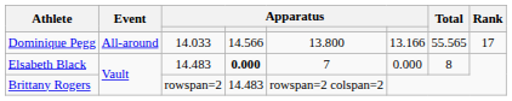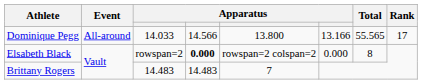Elsabeth Black | column 3: 14.483 -> rowspan=2
Elsabeth Black | column 5: 7 -> rowspan=2 colspan=2
Brittany Rogers | column 3: rowspan=2 -> 14.483
Brittany Rogers | column 5: rowspan=2 colspan=2 -> 7
